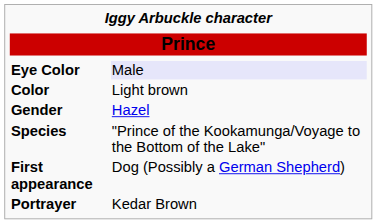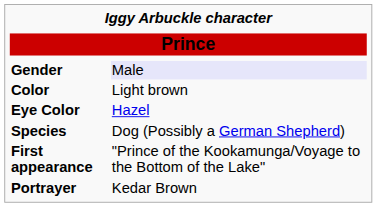row 3 | column 1: Eye Color -> Gender
row 5 | column 1: Gender -> Eye Color
row 6 | column 2: "Prince of the Kookamunga/Voyage to the Bottom of the Lake" -> Dog (Possibly a German Shepherd)
row 7 | column 2: Dog (Possibly a German Shepherd) -> "Prince of the Kookamunga/Voyage to the Bottom of the Lake"
